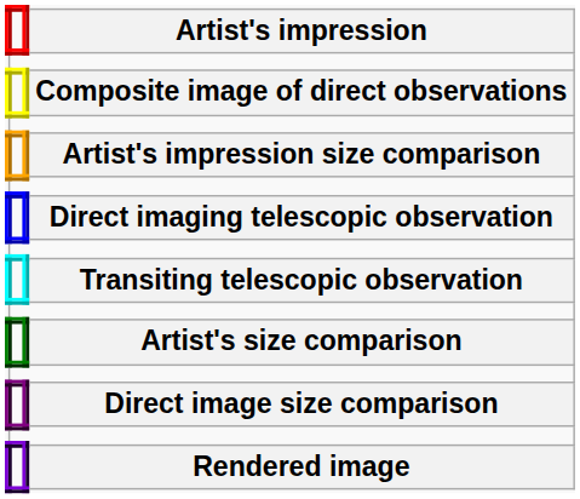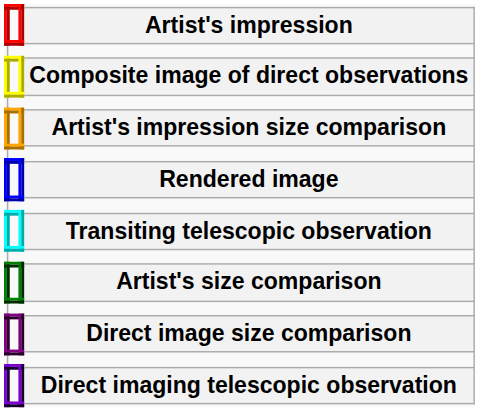row 7 | Artist's impression: Direct imaging telescopic observation -> Rendered image
row 15 | Artist's impression: Rendered image -> Direct imaging telescopic observation
